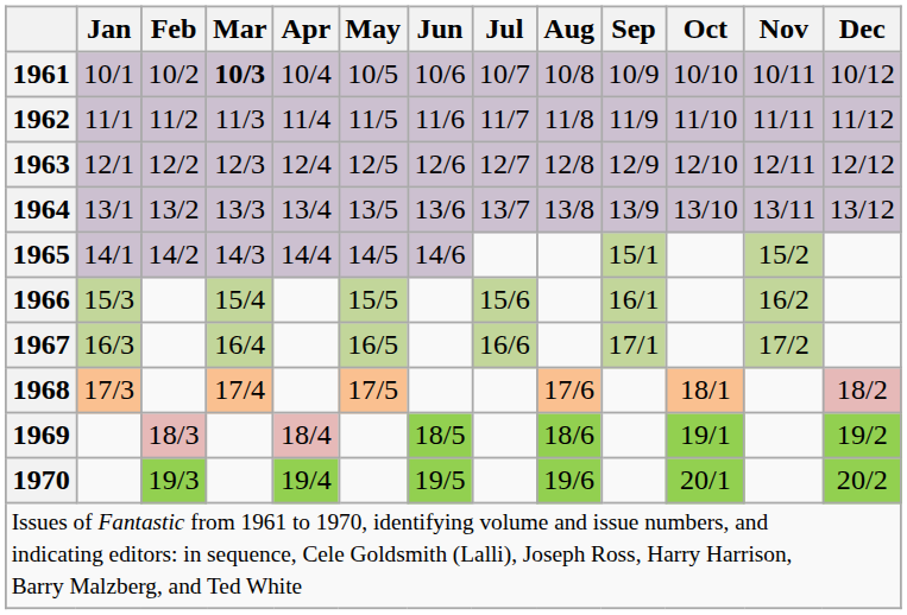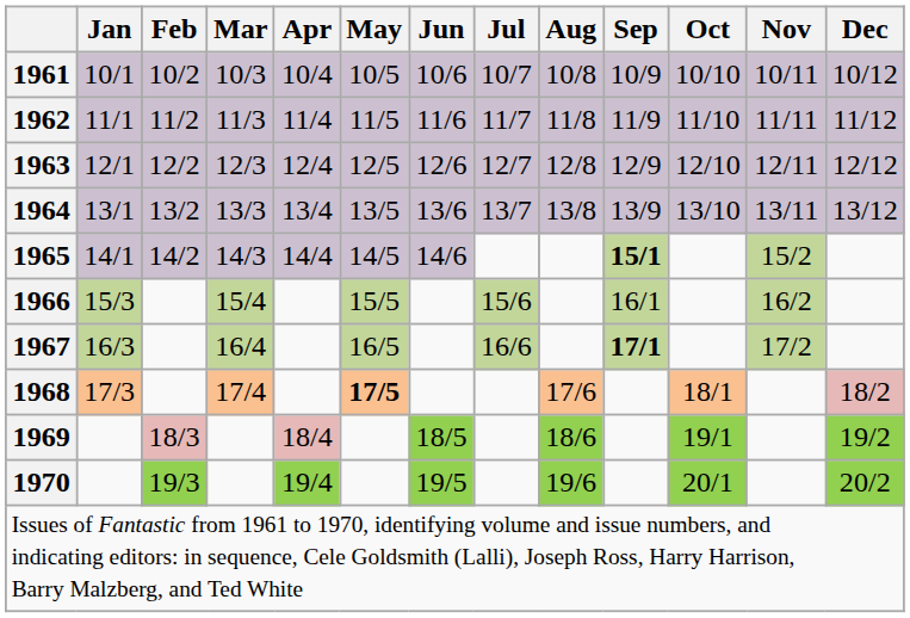1961 | Mar: bold -> normal
1965 | Sep: normal -> bold
1967 | Sep: normal -> bold
1968 | May: normal -> bold
